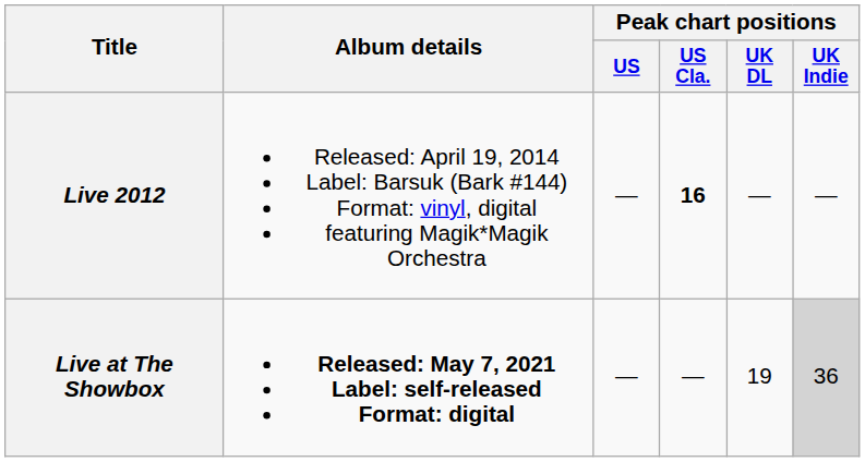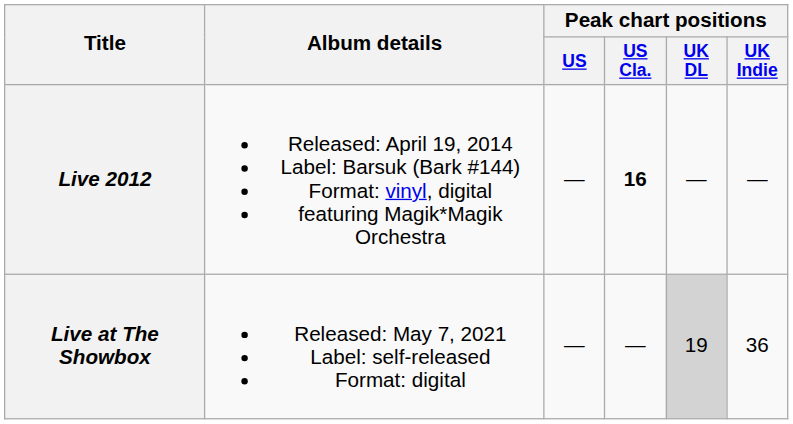Live at The Showbox | Album details: bold -> normal
Live at The Showbox | Peak chart positions / UK DL: no background -> lightgrey background
Live at The Showbox | Peak chart positions / UK Indie: lightgrey background -> no background
